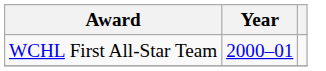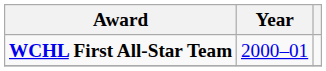row 2 | Award: normal -> bold
